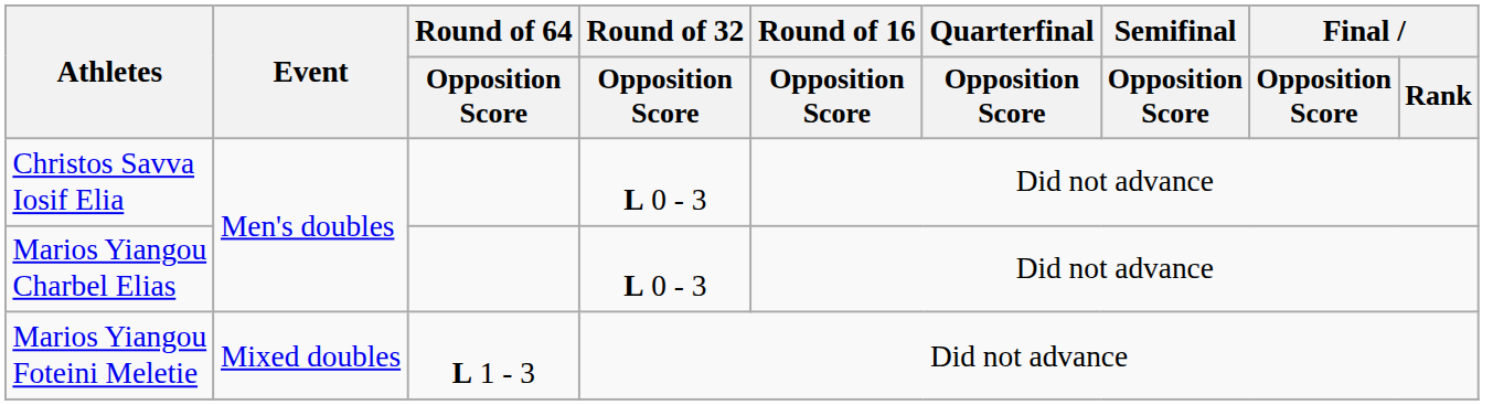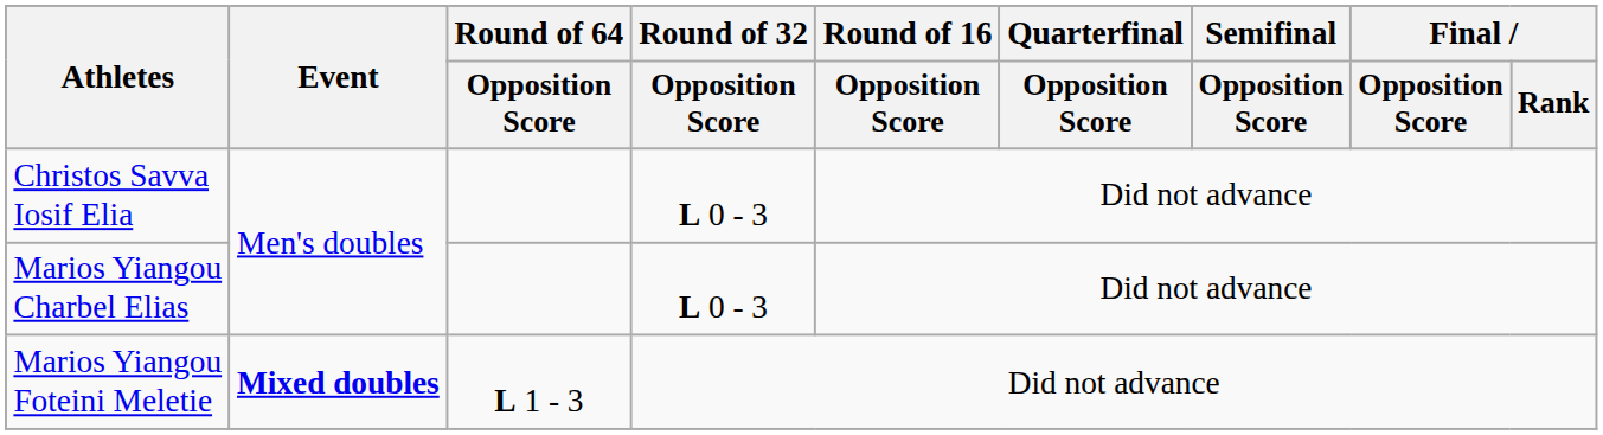Marios Yiangou Foteini Meletie | Event: normal -> bold
